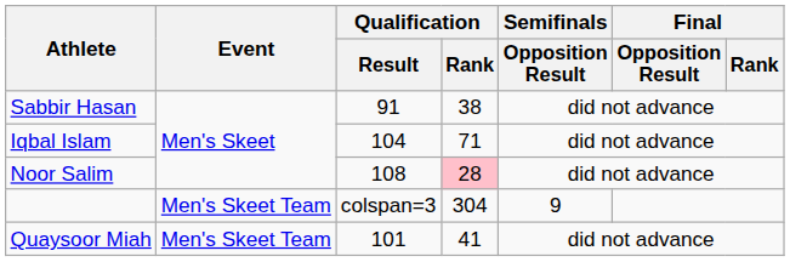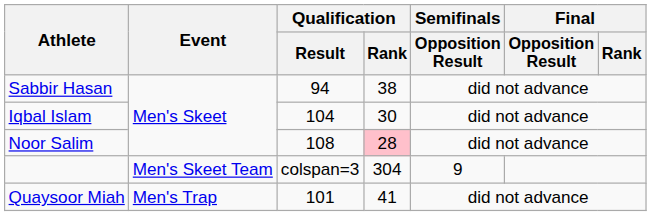Sabbir Hasan | Qualification / Result: 91 -> 94
Iqbal Islam | Qualification / Rank: 71 -> 30
Quaysoor Miah | Event: Men's Skeet Team -> Men's Trap
